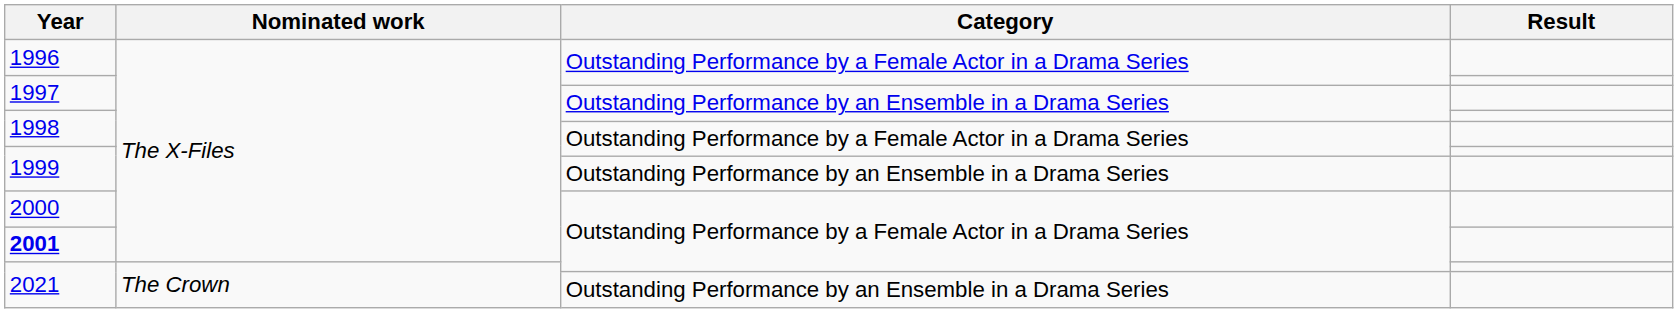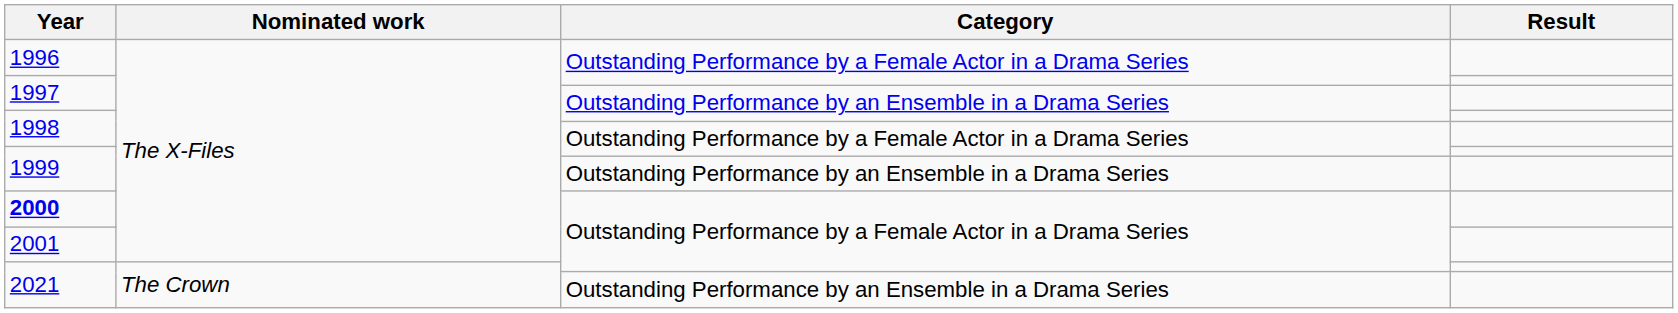2000 | Year: normal -> bold
2001 | Year: bold -> normal
